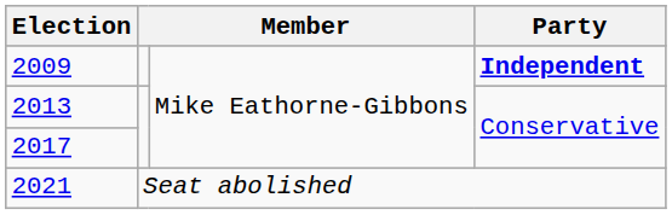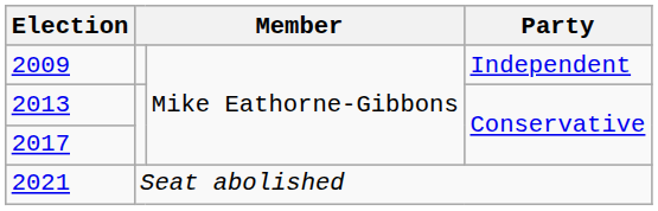2009 | Party: bold -> normal
